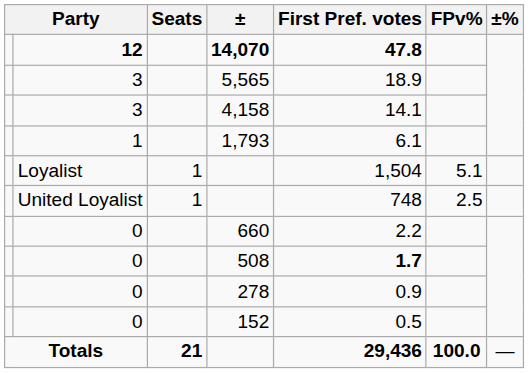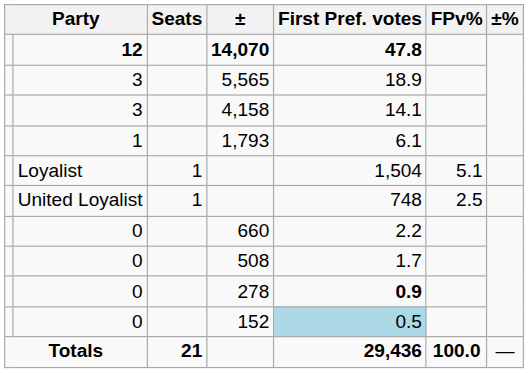508 | First Pref. votes: bold -> normal
278 | First Pref. votes: normal -> bold
152 | First Pref. votes: no background -> lightblue background
